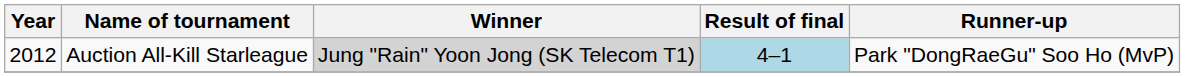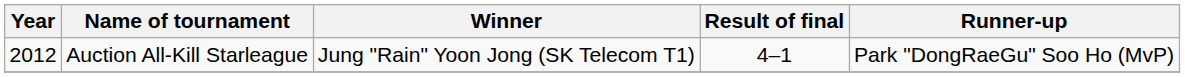row 2 | Winner: lightgrey background -> no background
row 2 | Result of final: lightblue background -> no background
